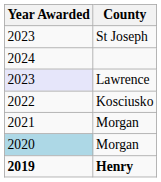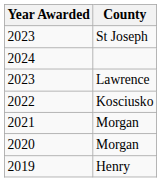row 4 | Year Awarded: lavender background -> no background
row 7 | Year Awarded: lightblue background -> no background
row 8 | Year Awarded: bold -> normal
row 8 | County: bold -> normal
